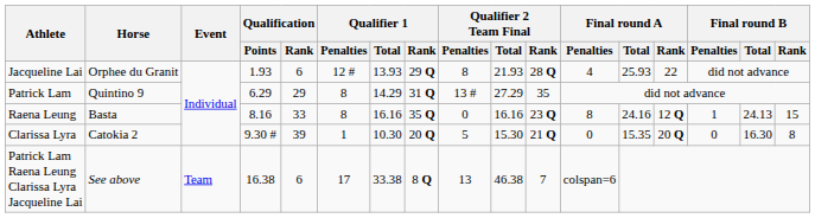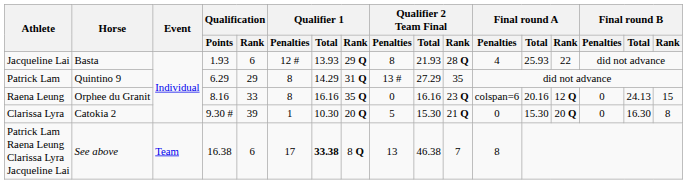Jacqueline Lai | Horse: Orphee du Granit -> Basta
Raena Leung | Horse: Basta -> Orphee du Granit
Raena Leung | Final round A / Penalties: 8 -> colspan=6
Raena Leung | Final round A / Total: 24.16 -> 20.16
Raena Leung | Final round B / Penalties: 1 -> 0
Clarissa Lyra | Final round A / Total: 15.35 -> 15.30
Patrick Lam Raena Leung Clarissa Lyra Jacqueline Lai | Qualifier 1 / Total: normal -> bold
Patrick Lam Raena Leung Clarissa Lyra Jacqueline Lai | Final round A / Penalties: colspan=6 -> 8
